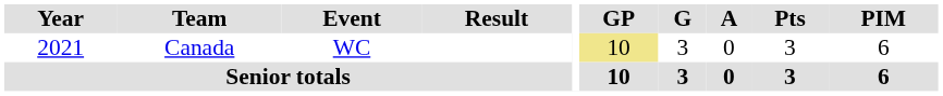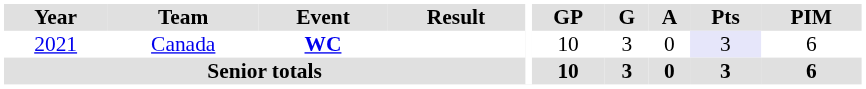Canada | Event: normal -> bold
Canada | GP: khaki background -> no background
Canada | Pts: no background -> lavender background
